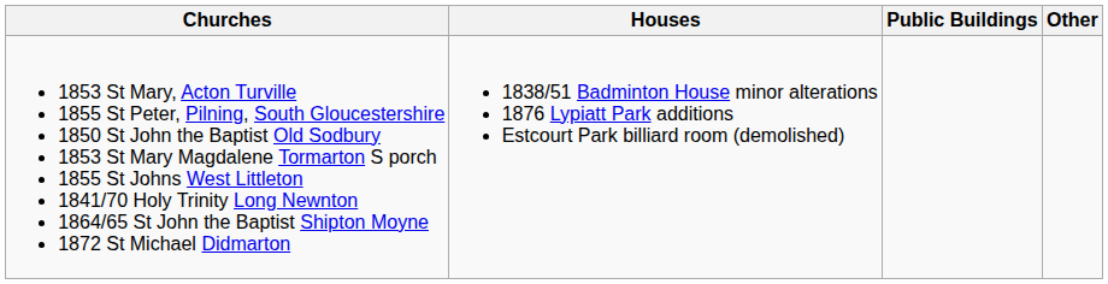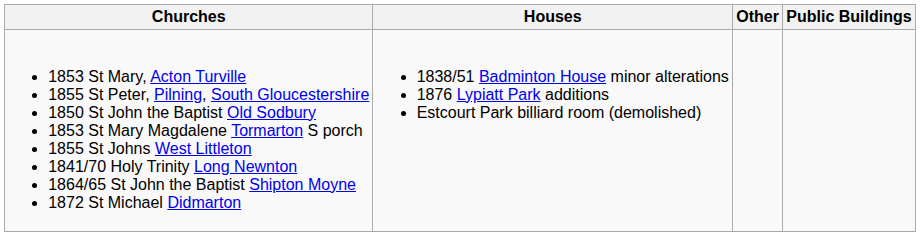columns swapped: Public Buildings <-> Other
